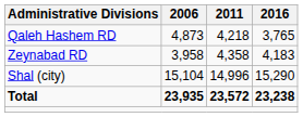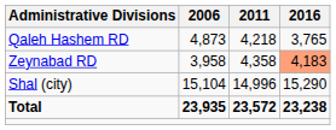Zeynabad RD | 2016: no background -> lightsalmon background
